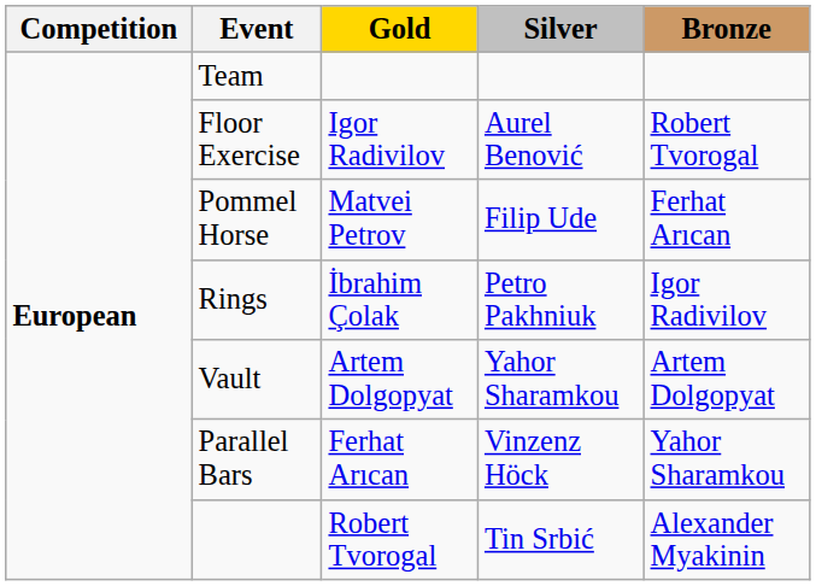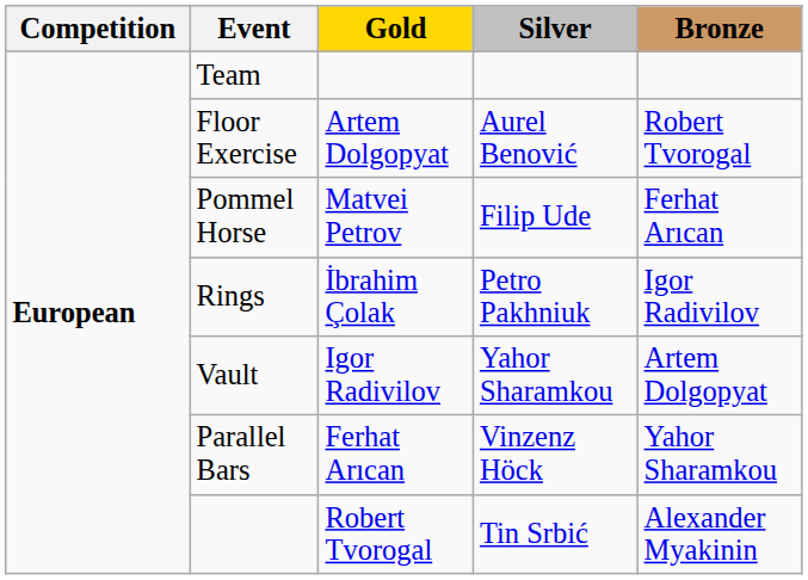Floor Exercise | Gold: Igor Radivilov -> Artem Dolgopyat
Vault | Gold: Artem Dolgopyat -> Igor Radivilov
